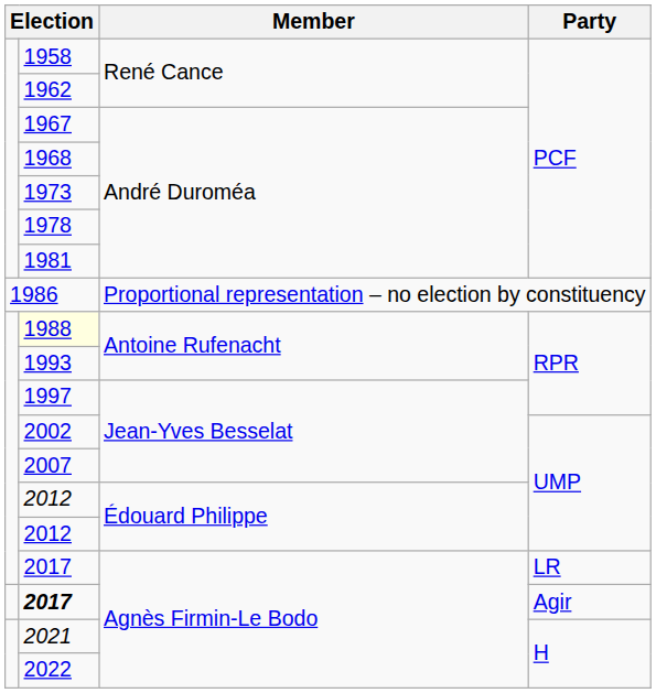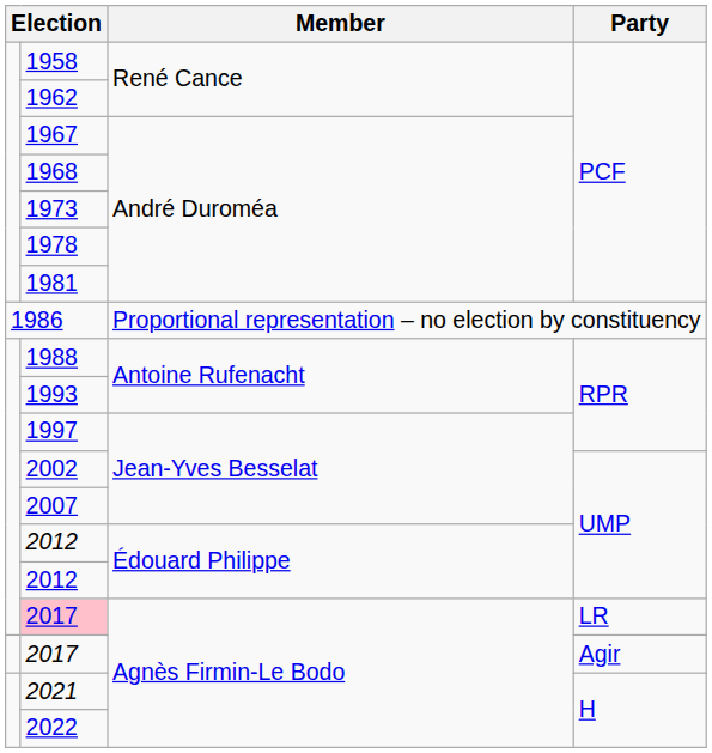1988 | column 2: lightyellow background -> no background
2017 / LR | column 2: no background -> pink background
2017 / Agir | column 2: bold -> normal
